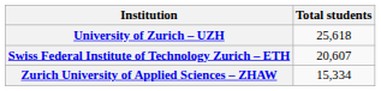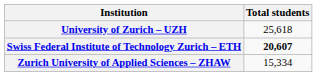Swiss Federal Institute of Technology Zurich – ETH | Total students: normal -> bold
